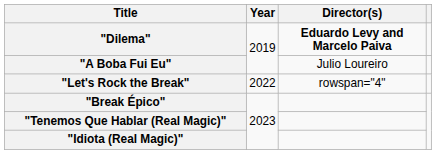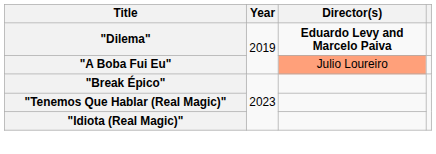"A Boba Fui Eu" | Director(s): no background -> lightsalmon background
- row: "Let's Rock the Break" | 2022 | rowspan="4"
